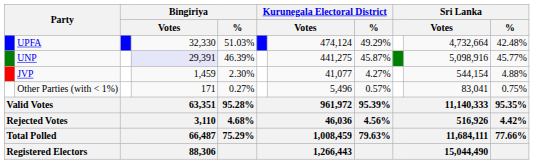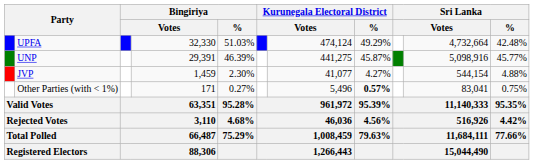UNP | column 4: lavender background -> no background
Other Parties (with < 1%) | Kurunegala Electoral District / %: normal -> bold
